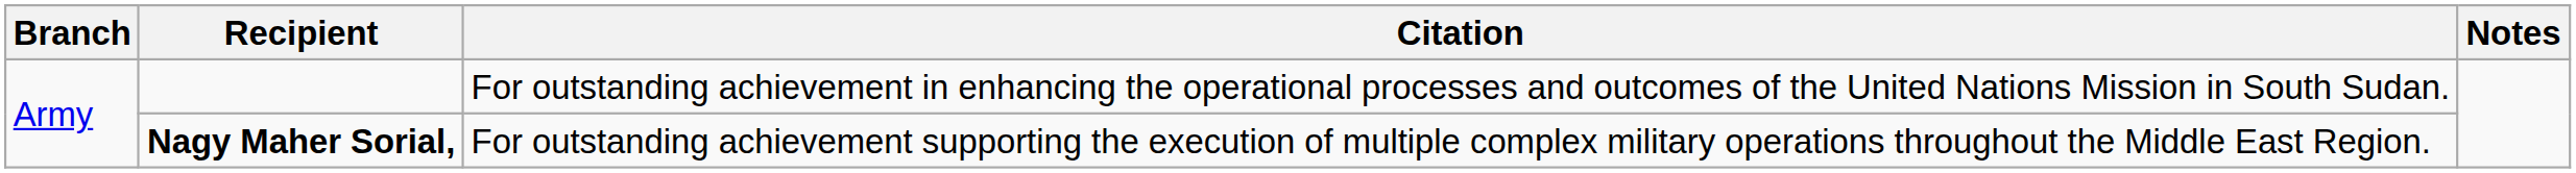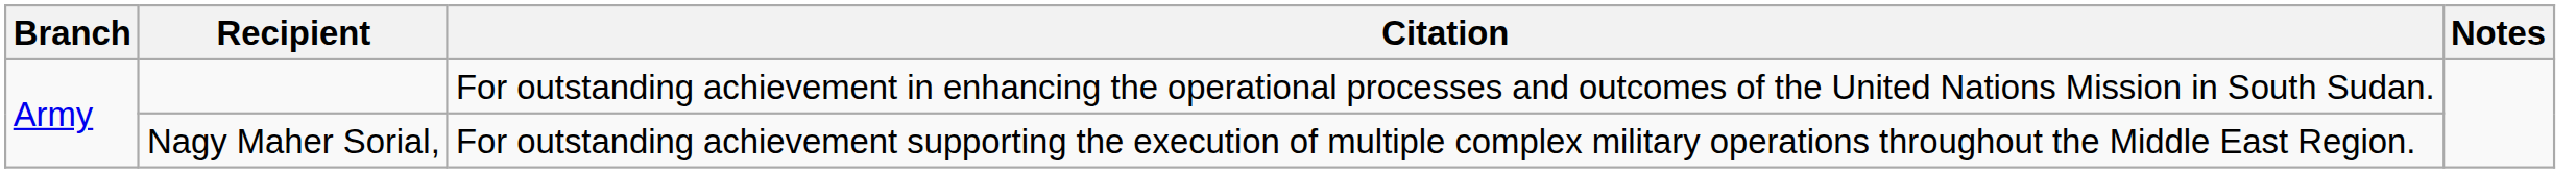Nagy Maher Sorial, | Recipient: bold -> normal
